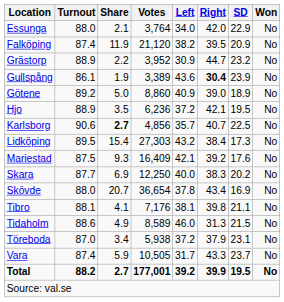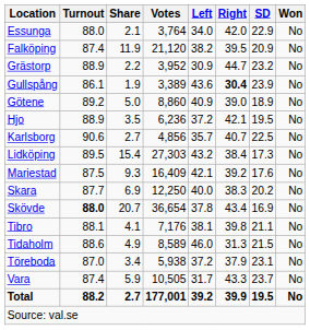Karlsborg | Share: bold -> normal
Skövde | Turnout: normal -> bold
